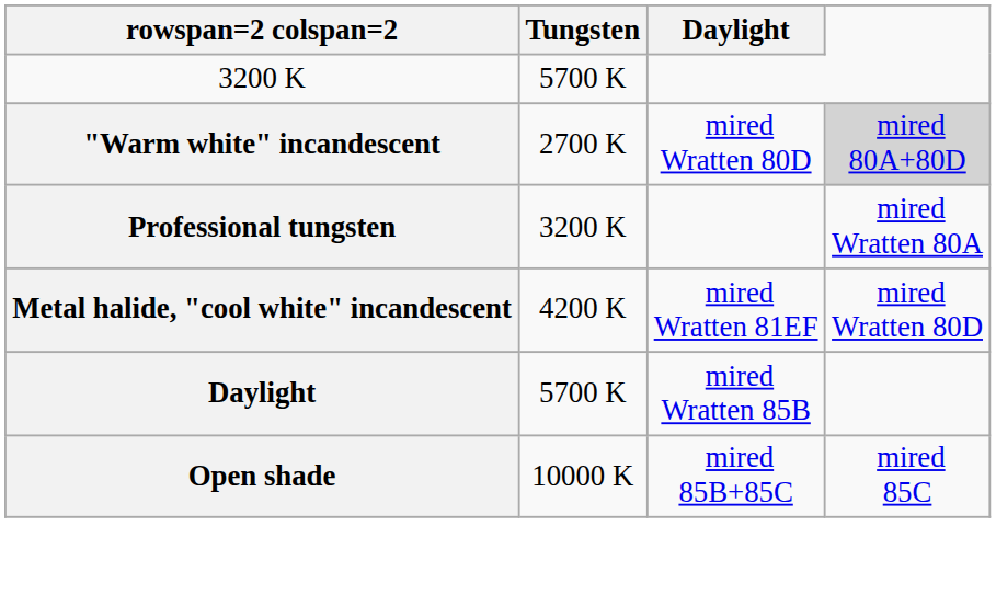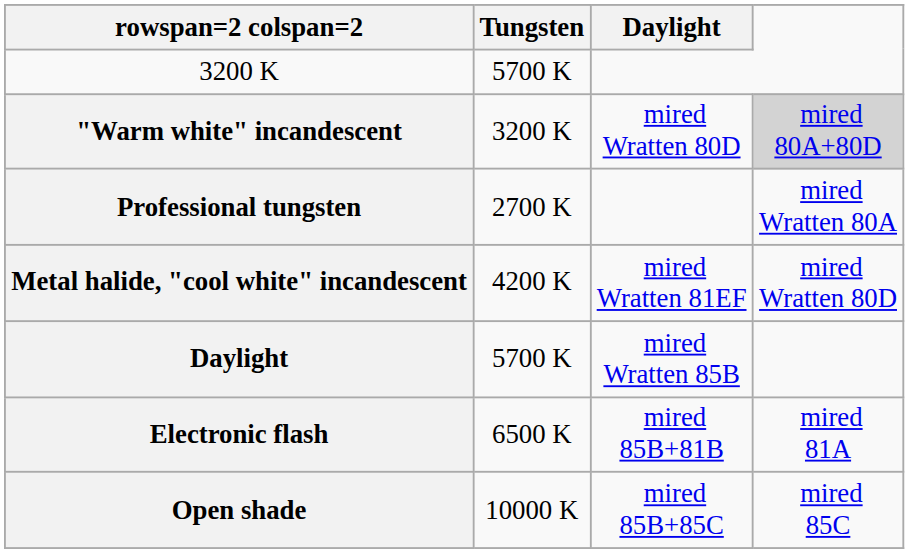"Warm white" incandescent | Tungsten: 2700 K -> 3200 K
Professional tungsten | Tungsten: 3200 K -> 2700 K
+ row: Electronic flash | 6500 K | mired 85B+81B | mired 81A
